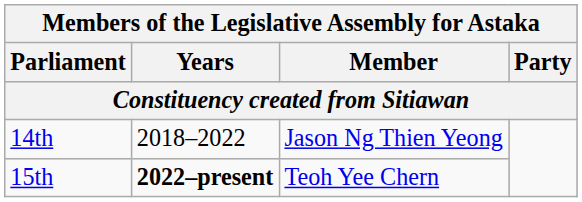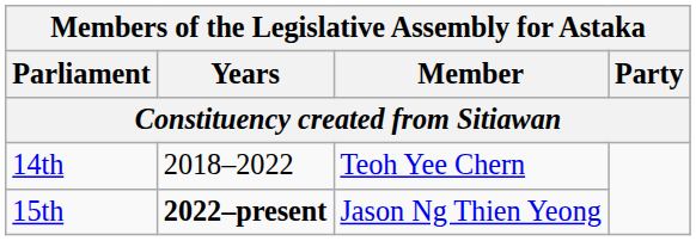14th | Member: Jason Ng Thien Yeong -> Teoh Yee Chern
15th | Member: Teoh Yee Chern -> Jason Ng Thien Yeong
